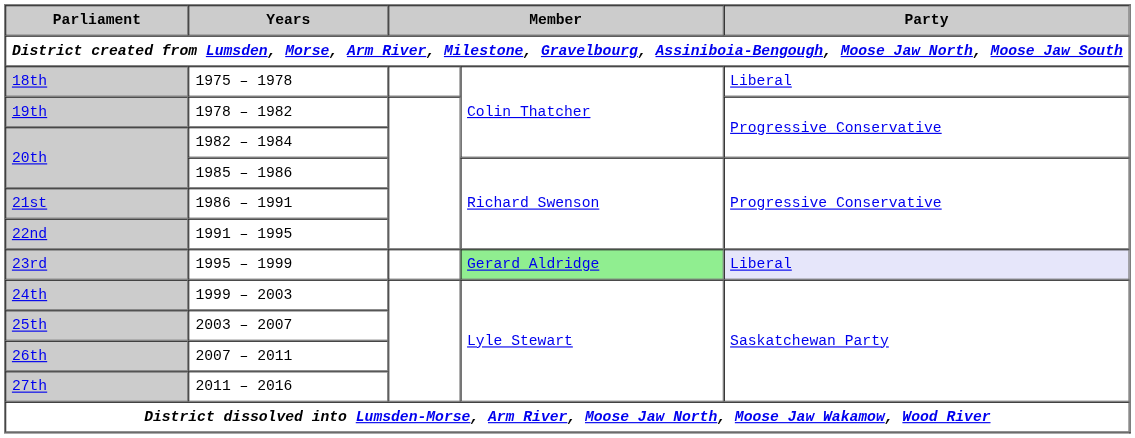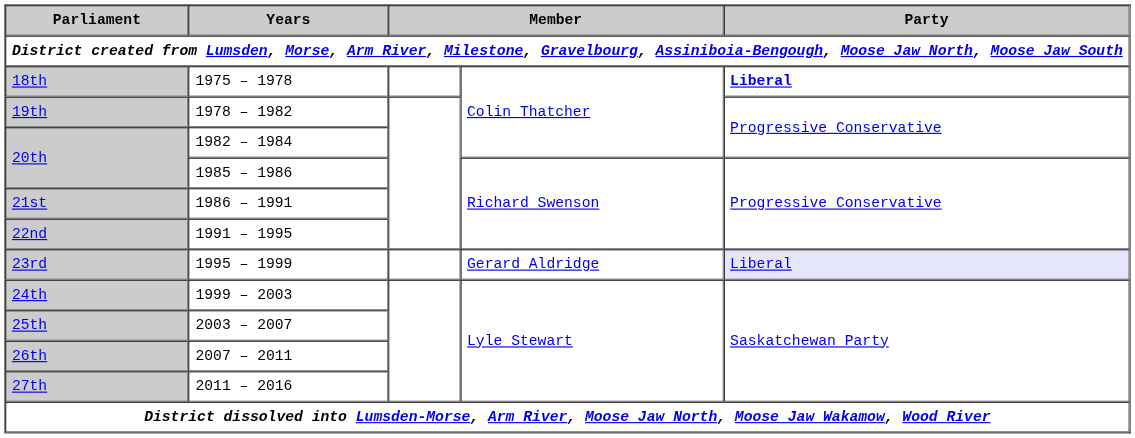18th | Party: normal -> bold
23rd | column 4: lightgreen background -> no background
